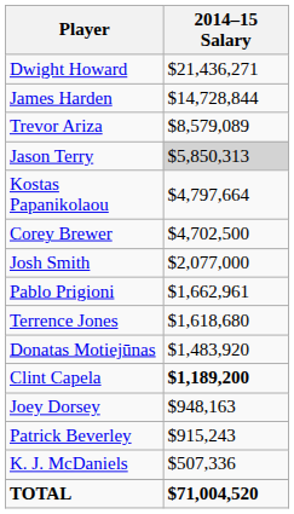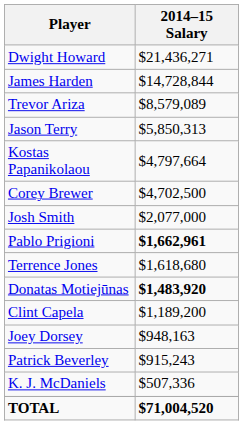Jason Terry | 2014–15 Salary: lightgrey background -> no background
Pablo Prigioni | 2014–15 Salary: normal -> bold
Donatas Motiejūnas | 2014–15 Salary: normal -> bold
Clint Capela | 2014–15 Salary: bold -> normal
